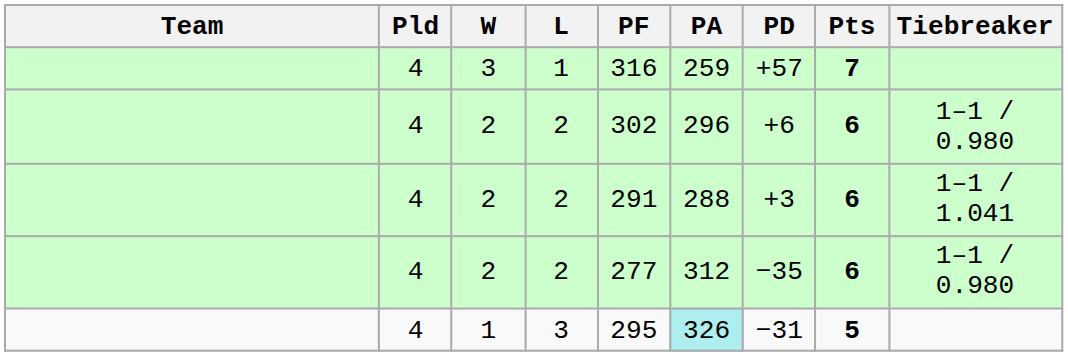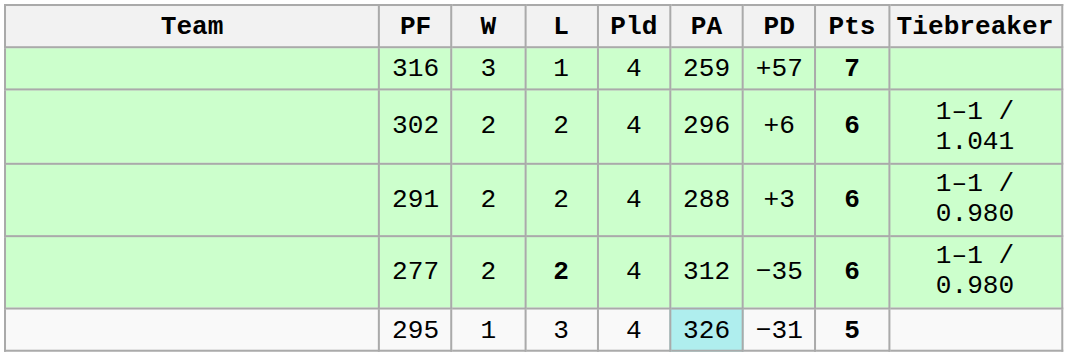columns swapped: Pld <-> PF
row 3 | Tiebreaker: 1–1 / 0.980 -> 1–1 / 1.041
row 4 | Tiebreaker: 1–1 / 1.041 -> 1–1 / 0.980
row 5 | L: normal -> bold
